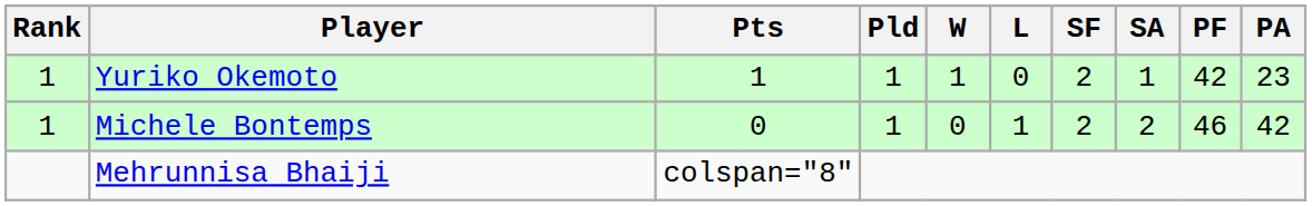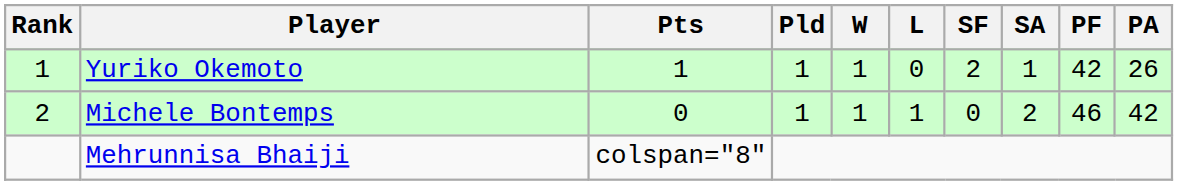Yuriko Okemoto | PA: 23 -> 26
Michele Bontemps | Rank: 1 -> 2
Michele Bontemps | W: 0 -> 1
Michele Bontemps | SF: 2 -> 0
